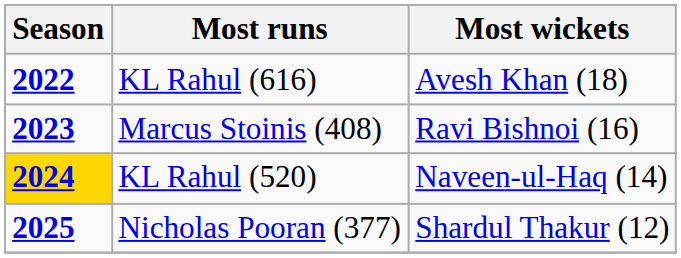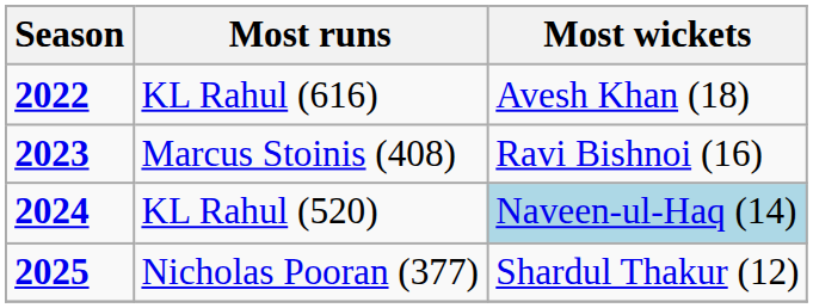KL Rahul (520) | Season: gold background -> no background
KL Rahul (520) | Most wickets: no background -> lightblue background
